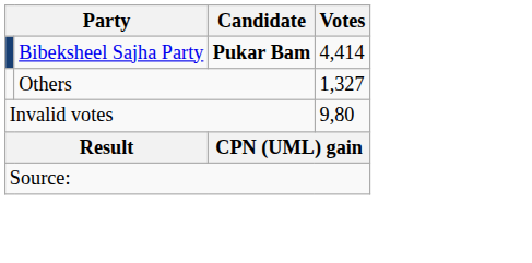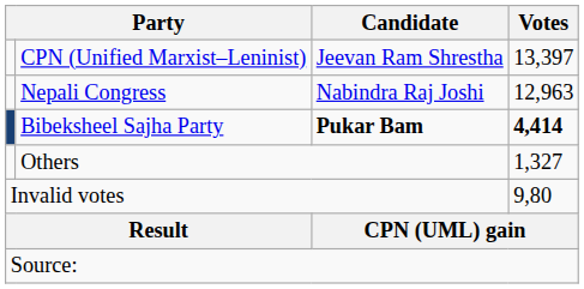+ row: CPN (Unified Marxist–Leninist) | Jeevan Ram Shrestha | 13,397
+ row: Nepali Congress | Nabindra Raj Joshi | 12,963
Bibeksheel Sajha Party | Votes: normal -> bold
